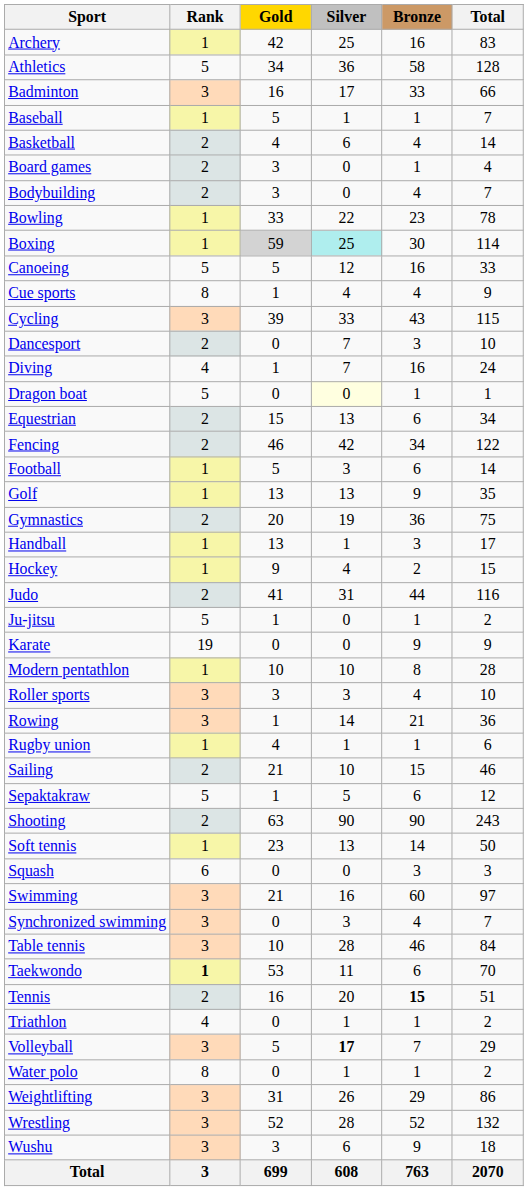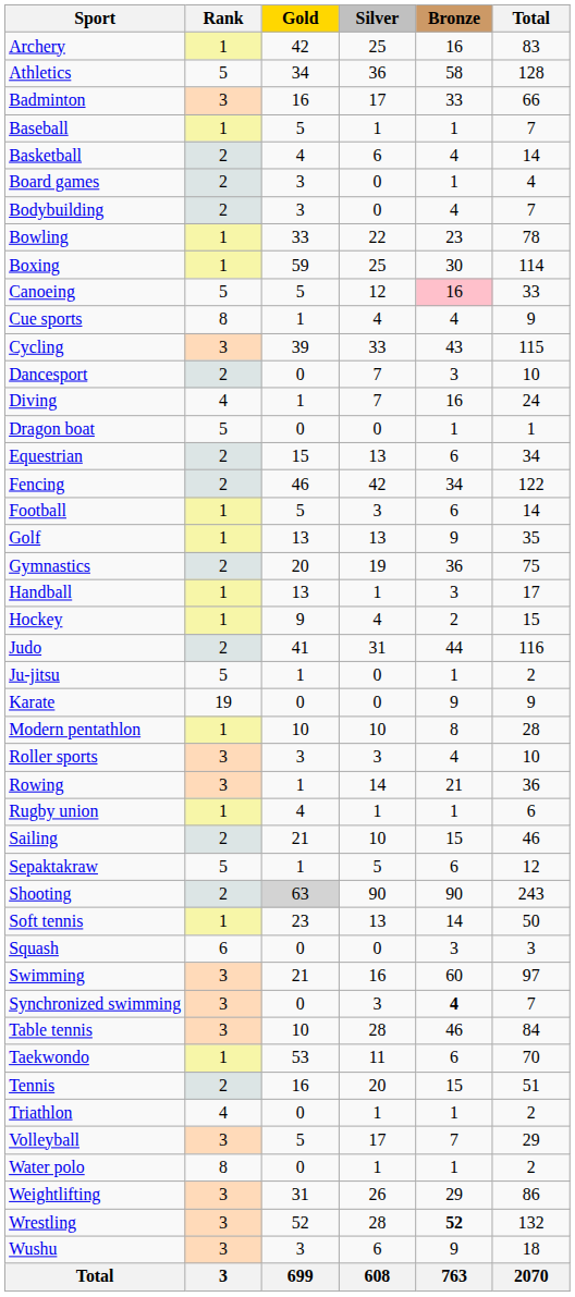Boxing | Gold: lightgrey background -> no background
Boxing | Silver: paleturquoise background -> no background
Canoeing | Bronze: no background -> pink background
Dragon boat | Silver: lightyellow background -> no background
Shooting | Gold: no background -> lightgrey background
Synchronized swimming | Bronze: normal -> bold
Taekwondo | Rank: bold -> normal
Tennis | Bronze: bold -> normal
Volleyball | Silver: bold -> normal
Wrestling | Bronze: normal -> bold
